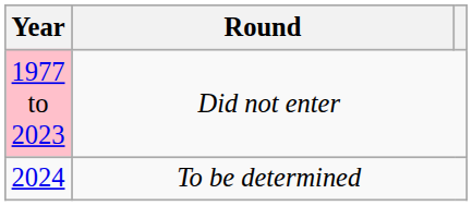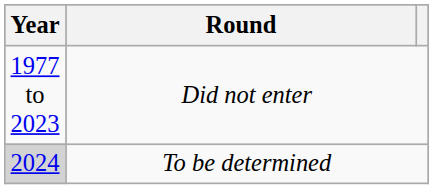1977 to 2023 | Year: pink background -> no background
2024 | Year: no background -> lightgrey background
